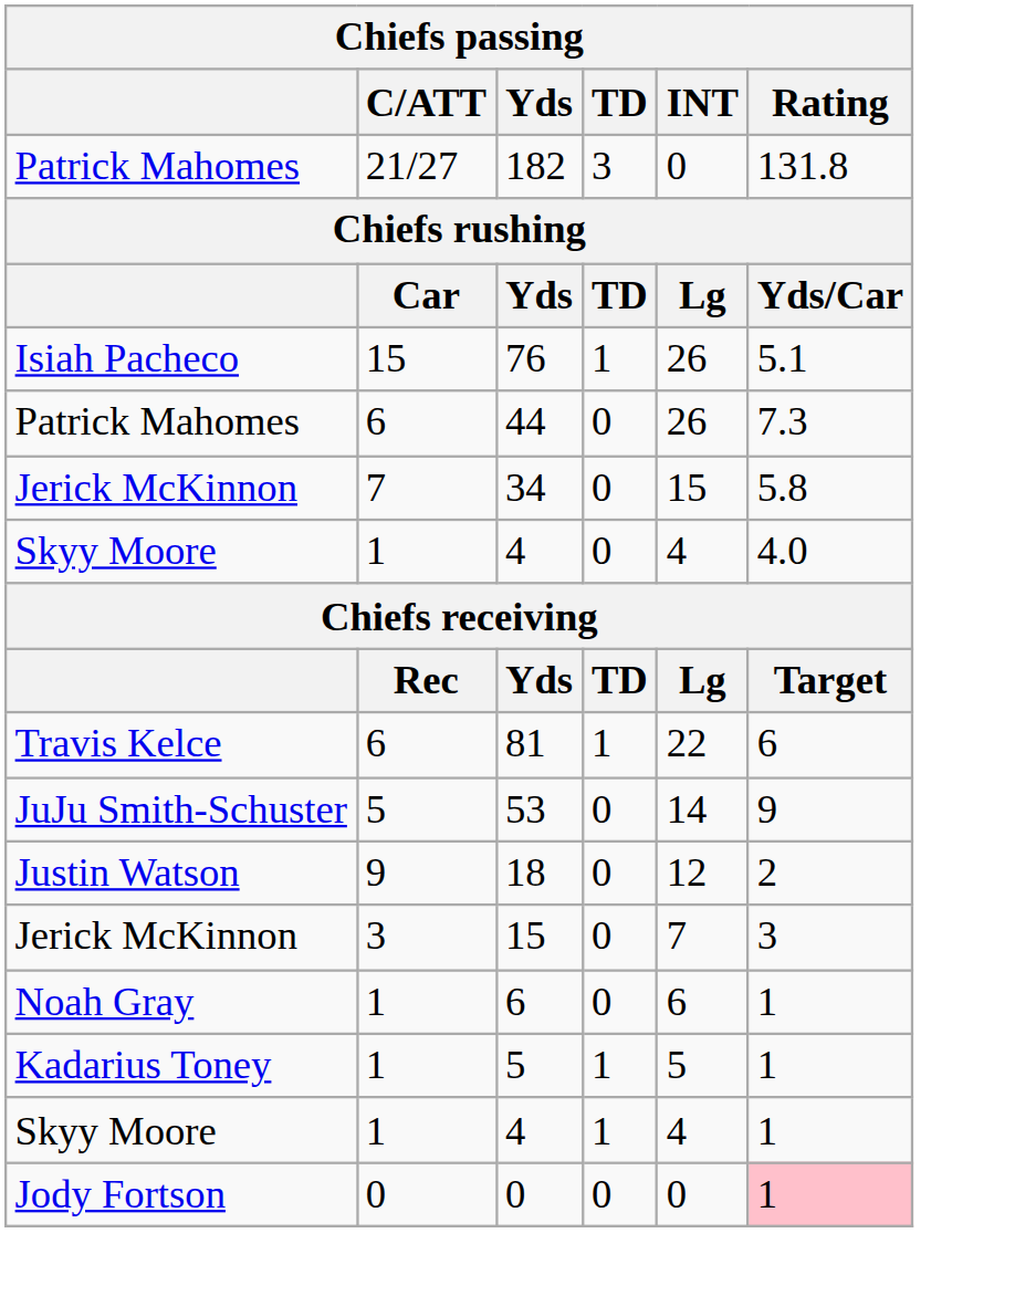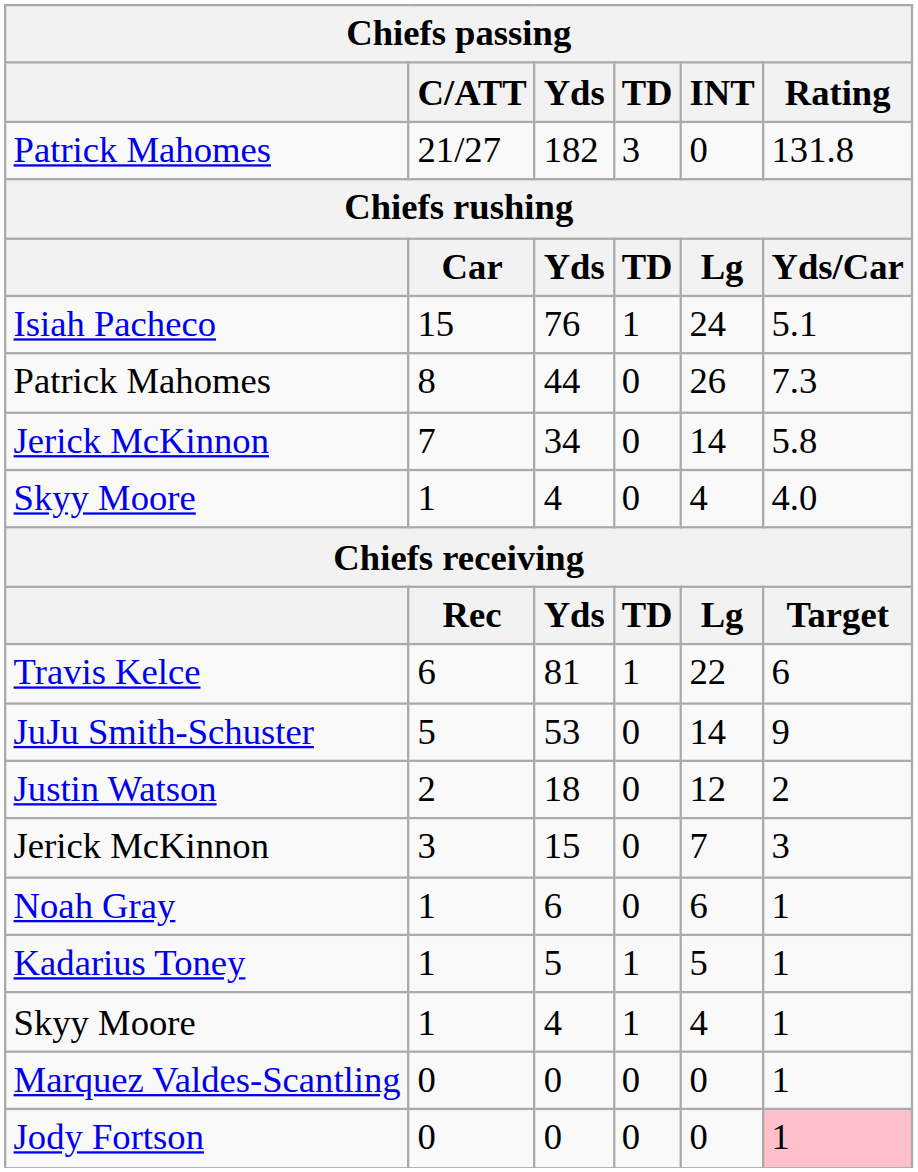76 | INT: 26 -> 24
44 | C/ATT: 6 -> 8
34 | INT: 15 -> 14
18 | C/ATT: 9 -> 2
+ row: Marquez Valdes-Scantling | 0 | 0 | 0 | 0 | 1
